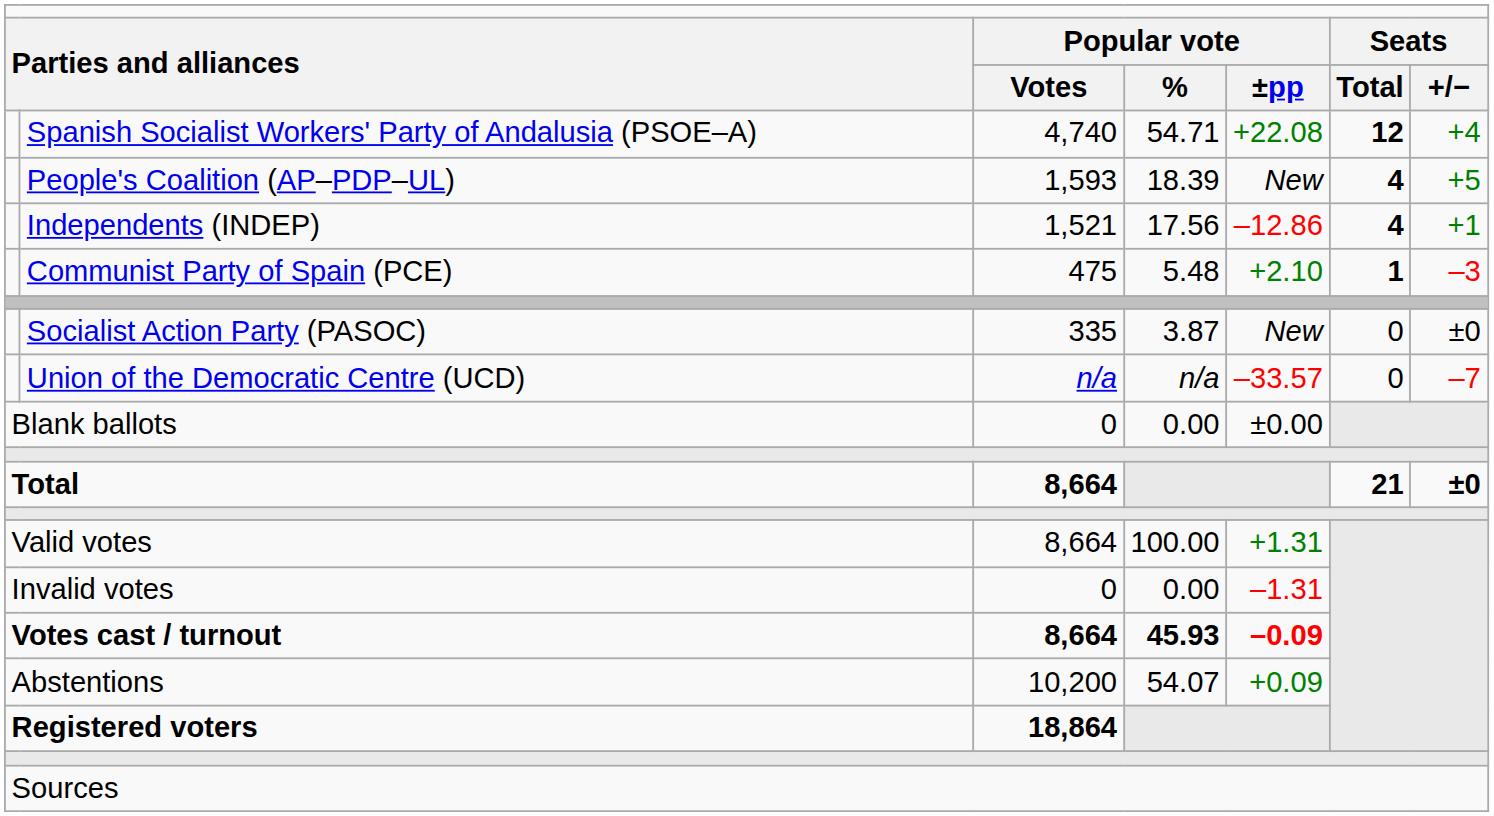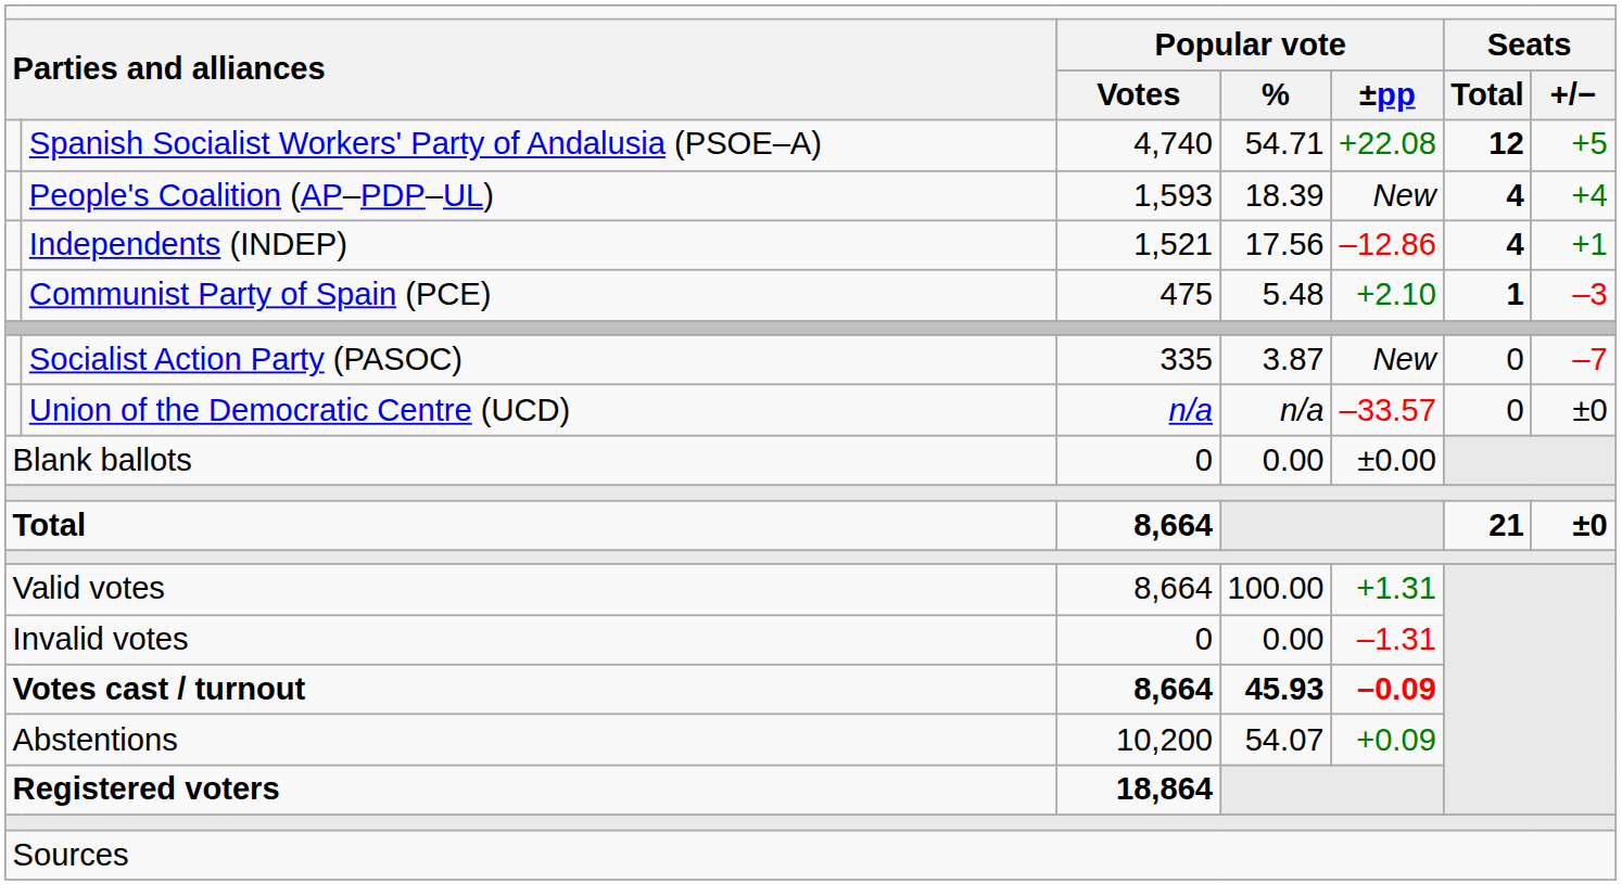Spanish Socialist Workers' Party of Andalusia (PSOE–A) | column 7: +4 -> +5
People's Coalition (AP–PDP–UL) | column 7: +5 -> +4
Socialist Action Party (PASOC) | column 7: ±0 -> –7
Union of the Democratic Centre (UCD) | column 7: –7 -> ±0
